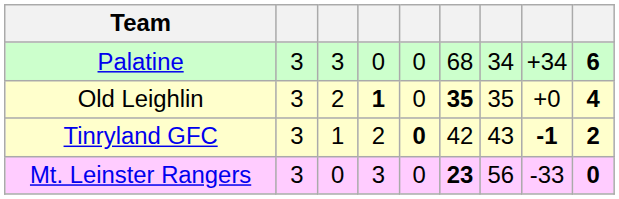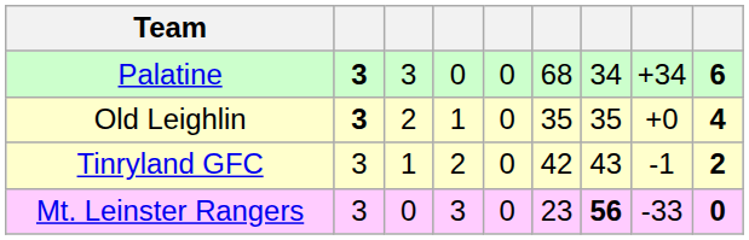Palatine | column 2: normal -> bold
Old Leighlin | column 2: normal -> bold
Old Leighlin | column 4: bold -> normal
Old Leighlin | column 6: bold -> normal
Tinryland GFC | column 5: bold -> normal
Tinryland GFC | column 8: bold -> normal
Mt. Leinster Rangers | column 6: bold -> normal
Mt. Leinster Rangers | column 7: normal -> bold
